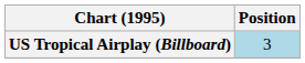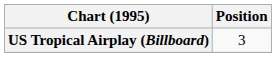US Tropical Airplay (Billboard) | Position: lightblue background -> no background
